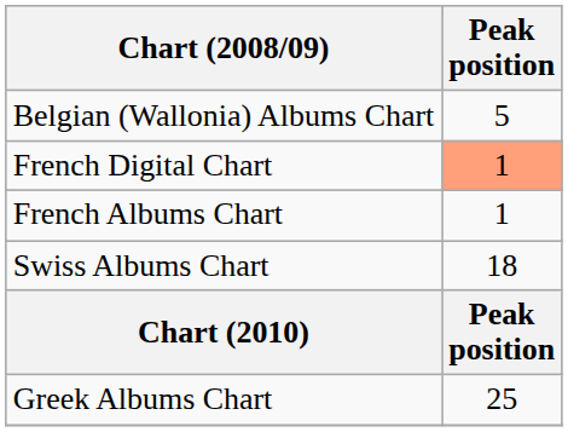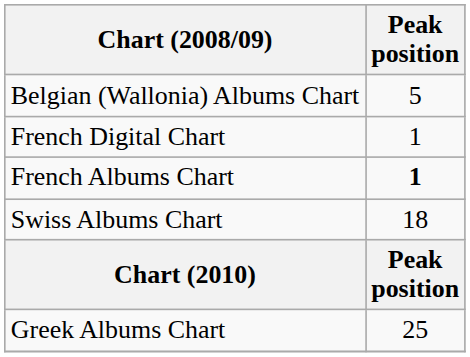French Digital Chart | Peak position: lightsalmon background -> no background
French Albums Chart | Peak position: normal -> bold
